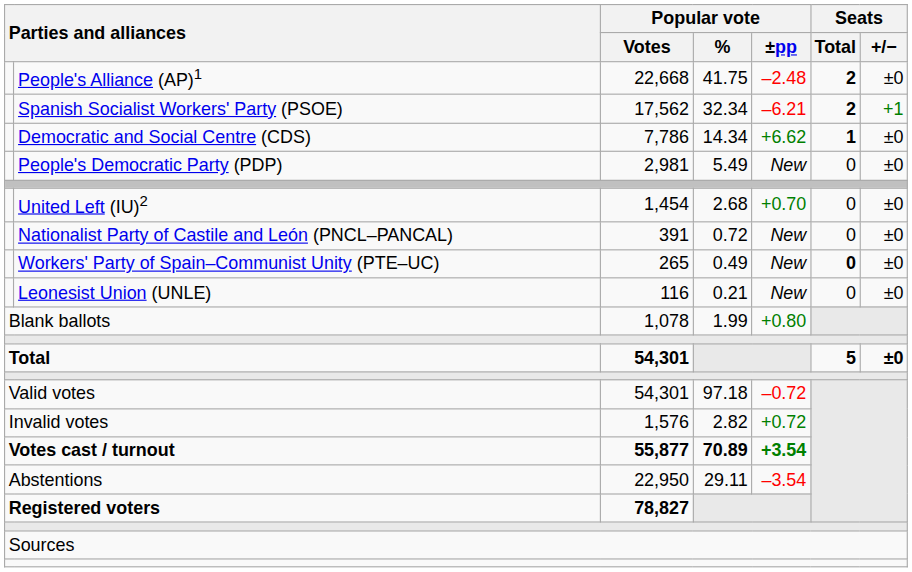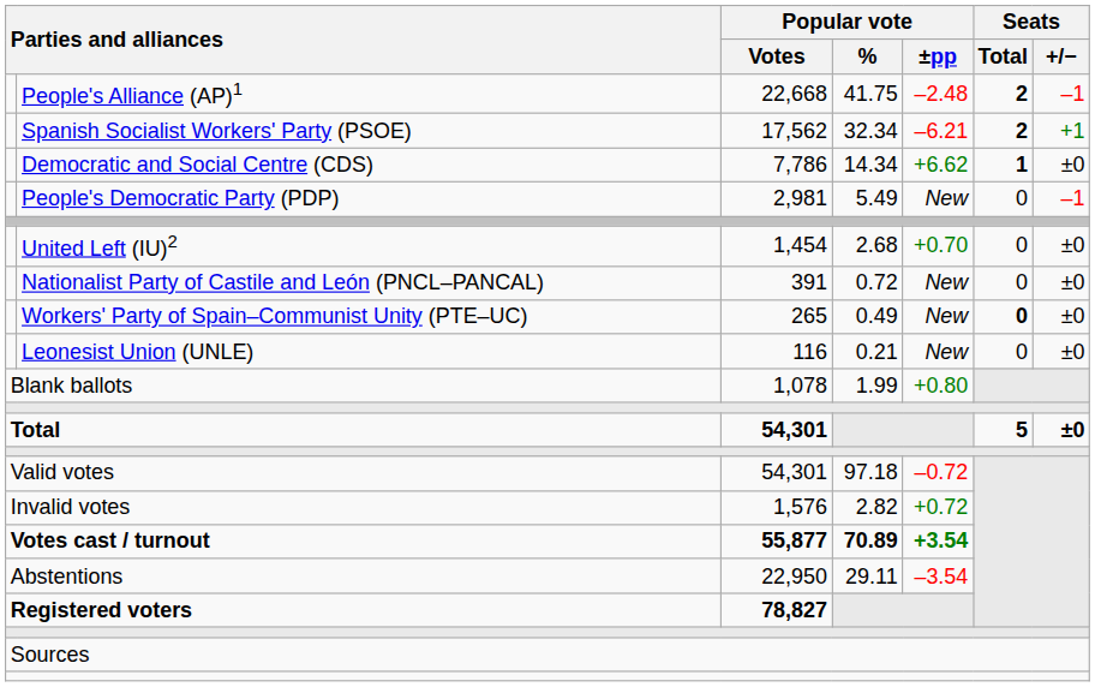People's Alliance (AP)1 | Seats / +/−: ±0 -> –1
People's Democratic Party (PDP) | Seats / +/−: ±0 -> –1
